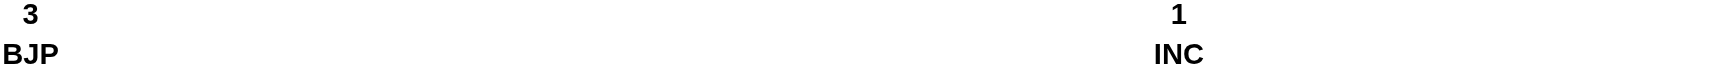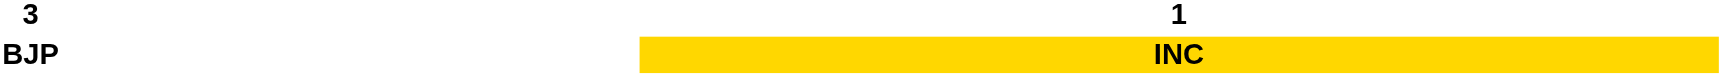BJP | 1: no background -> gold background
